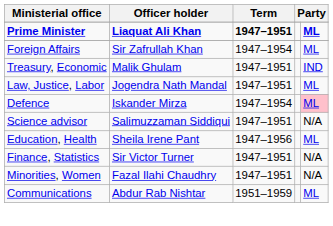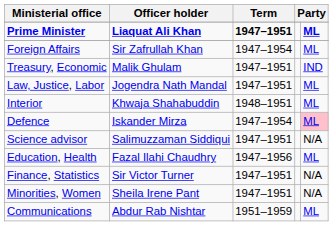+ row: Interior | Khwaja Shahabuddin | 1948–1951 | ML
Education, Health | Officer holder: Sheila Irene Pant -> Fazal Ilahi Chaudhry
Minorities, Women | Officer holder: Fazal Ilahi Chaudhry -> Sheila Irene Pant
